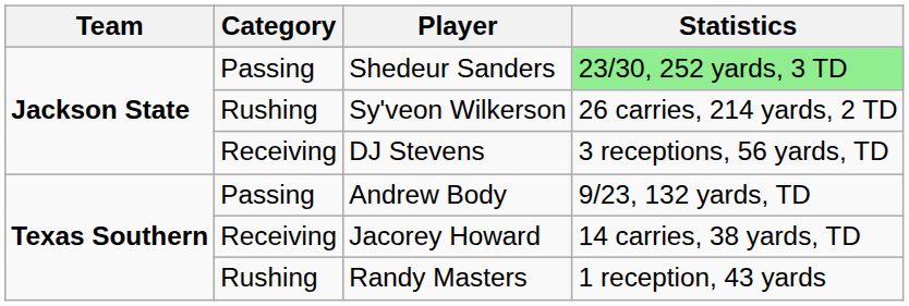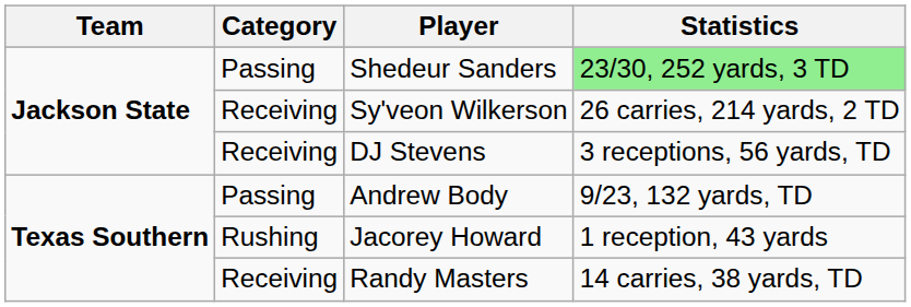Sy'veon Wilkerson | Category: Rushing -> Receiving
Jacorey Howard | Category: Receiving -> Rushing
Jacorey Howard | Statistics: 14 carries, 38 yards, TD -> 1 reception, 43 yards
Randy Masters | Category: Rushing -> Receiving
Randy Masters | Statistics: 1 reception, 43 yards -> 14 carries, 38 yards, TD
